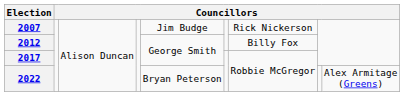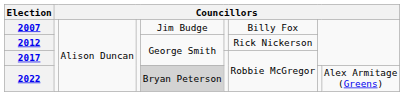2007 | column 7: Rick Nickerson -> Billy Fox
2012 | column 7: Billy Fox -> Rick Nickerson
2022 | column 5: no background -> lightgrey background
